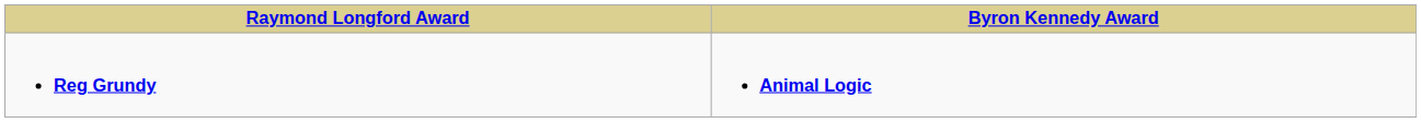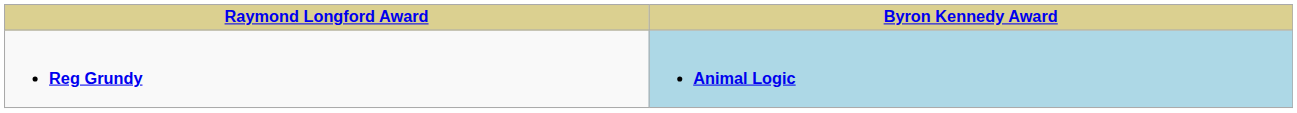Reg Grundy | Byron Kennedy Award: no background -> lightblue background
